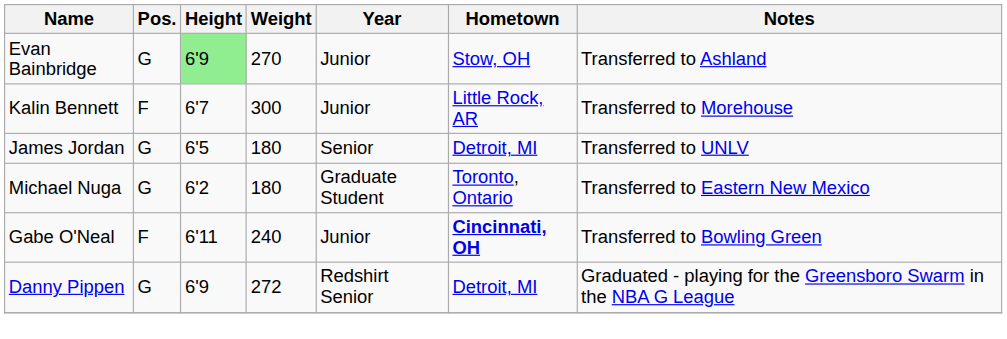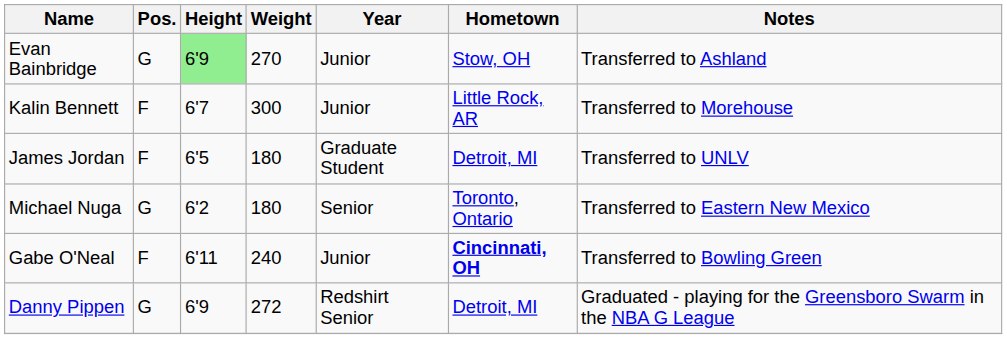James Jordan | Pos.: G -> F
James Jordan | Year: Senior -> Graduate Student
Michael Nuga | Year: Graduate Student -> Senior
